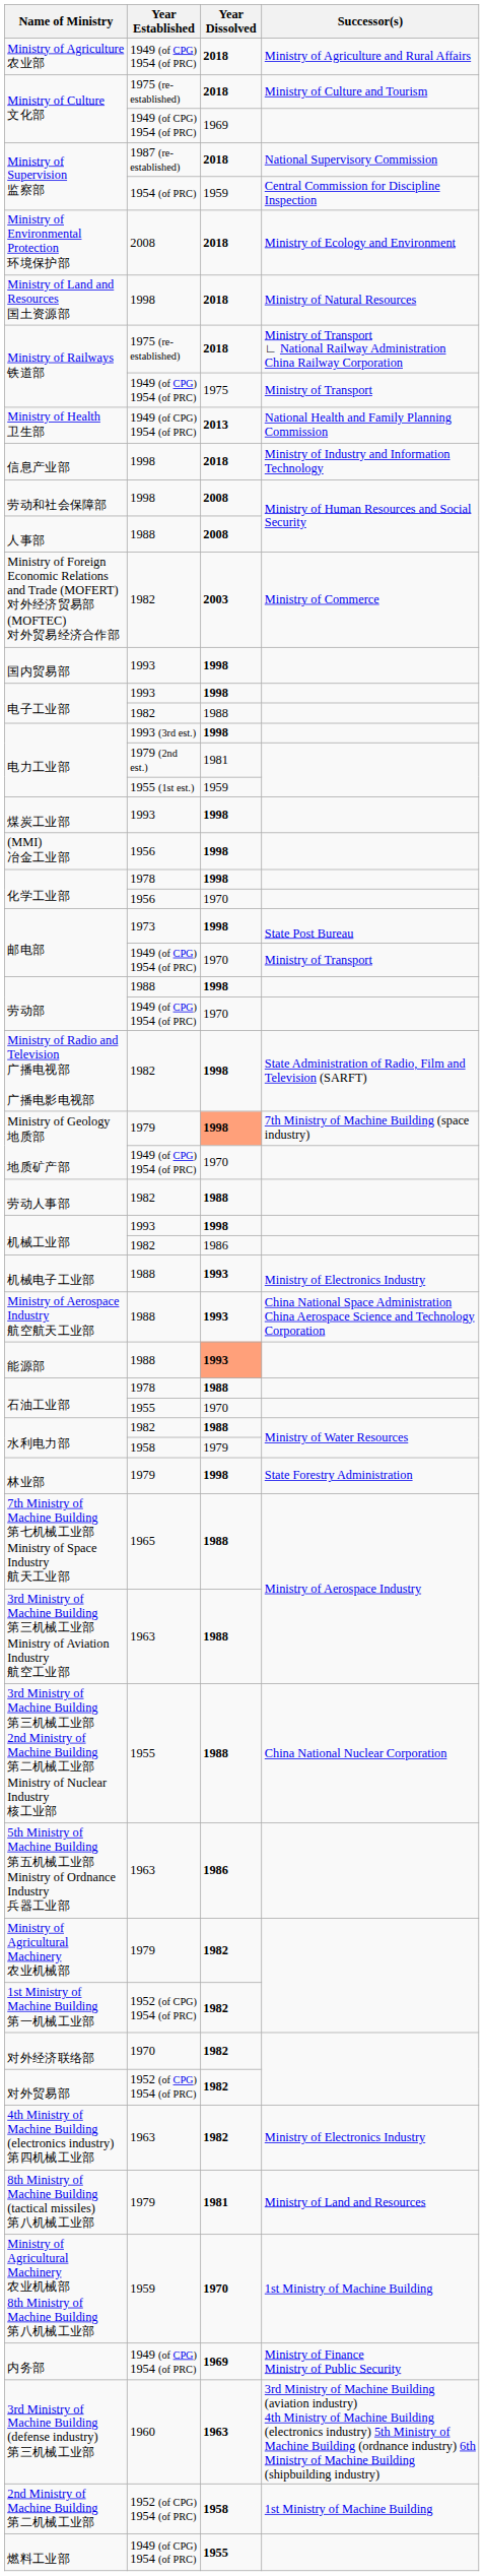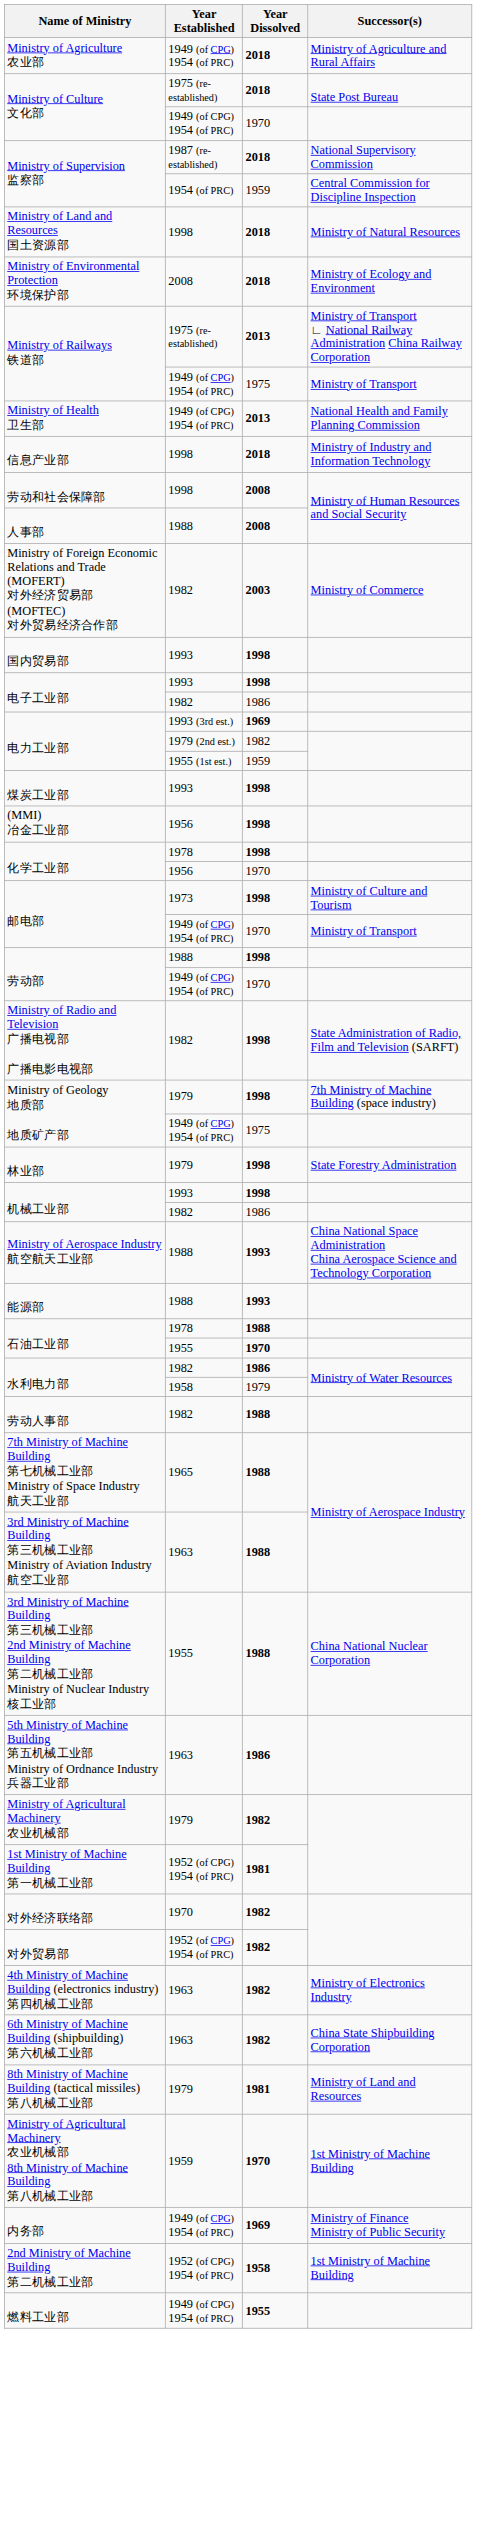Ministry of Culture 文化部 / 1975 (re-established) | Successor(s): Ministry of Culture and Tourism -> State Post Bureau
Ministry of Culture 文化部 / 1949 (of CPG) 1954 (of PRC) | Year Dissolved: 1969 -> 1970
rows swapped: Ministry of Land and Resources 国土资源部 <-> Ministry of Environmental Protection 环境保护部
Ministry of Railways 铁道部 / 1975 (re-established) | Year Dissolved: 2018 -> 2013
电子工业部 / 1982 | Year Dissolved: 1988 -> 1986
电力工业部 / 1993 (3rd est.) | Year Dissolved: 1998 -> 1969
电力工业部 / 1979 (2nd est.) | Year Dissolved: 1981 -> 1982
邮电部 / 1973 | Successor(s): State Post Bureau -> Ministry of Culture and Tourism
Ministry of Geology 地质部 地质矿产部 / 1979 | Year Dissolved: lightsalmon background -> no background
Ministry of Geology 地质部 地质矿产部 / 1949 (of CPG) 1954 (of PRC) | Year Dissolved: 1970 -> 1975
rows swapped: 林业部 <-> 劳动人事部
- row: 机械电子工业部 | 1988 | 1993 | Ministry of Electronics Industry
能源部 | Year Dissolved: lightsalmon background -> no background
石油工业部 / 1955 | Year Dissolved: normal -> bold
水利电力部 / 1982 | Year Dissolved: 1988 -> 1986
1st Ministry of Machine Building 第一机械工业部 | Year Dissolved: 1982 -> 1981
+ row: 6th Ministry of Machine Building (shipbuilding) 第六机械工业部 | 1963 | 1982 | China State Shipbuilding Corporation
- row: 3rd Ministry of Machine Building (defense industry) 第三机械工业部 | 1960 | 1963 | 3rd Ministry of Machine Building (aviation industry) 4th Ministry of Machine Building (electronics industry) 5th Ministry of Machine Building (ordnance industry) 6th Ministry of Machine Building (shipbuilding industry)
